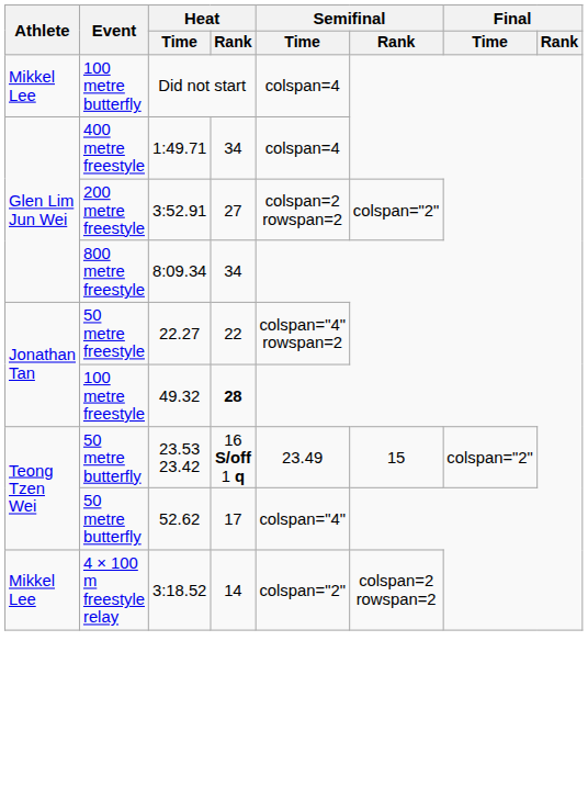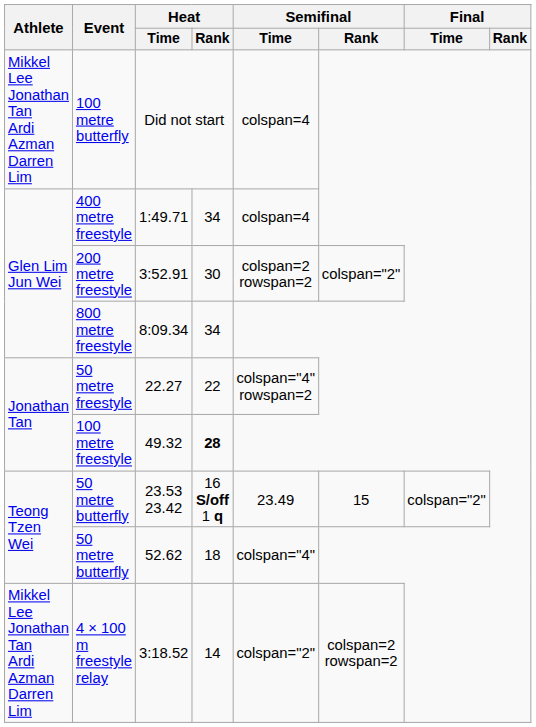Did not start | Athlete: Mikkel Lee -> Mikkel Lee Jonathan Tan Ardi Azman Darren Lim
3:52.91 | Heat / Rank: 27 -> 30
52.62 | Heat / Rank: 17 -> 18
3:18.52 | Athlete: Mikkel Lee -> Mikkel Lee Jonathan Tan Ardi Azman Darren Lim
